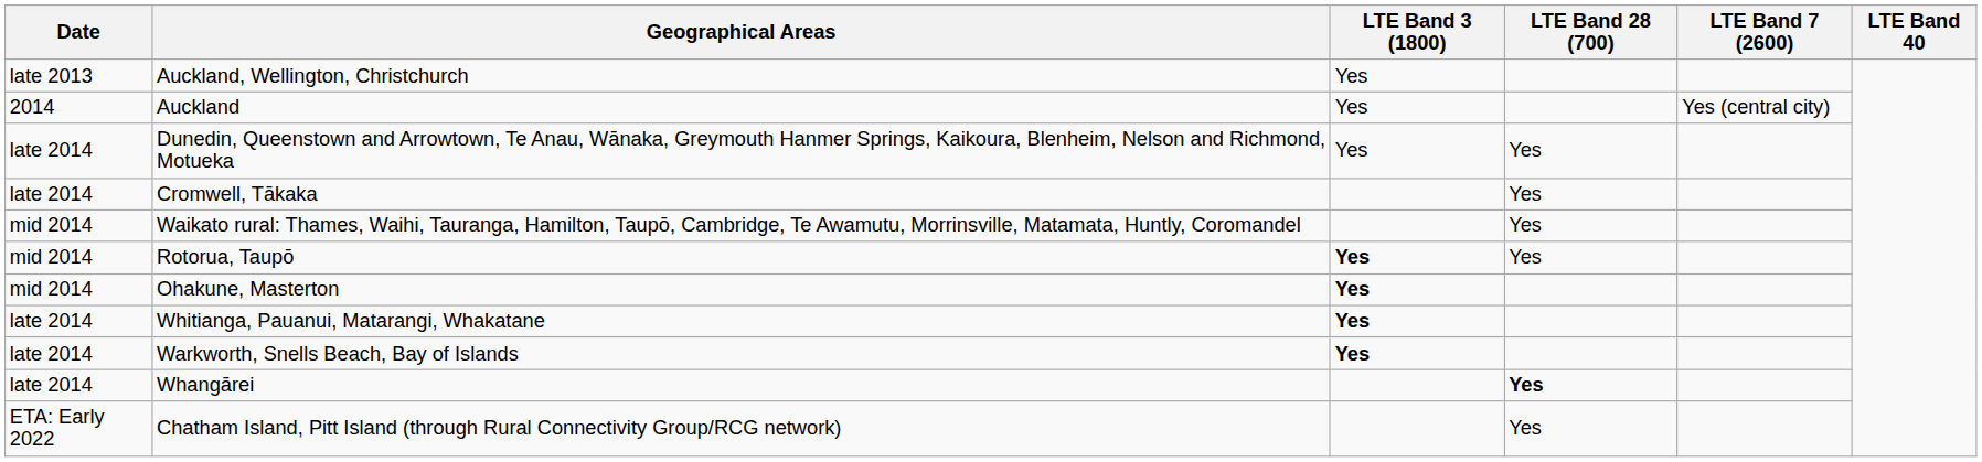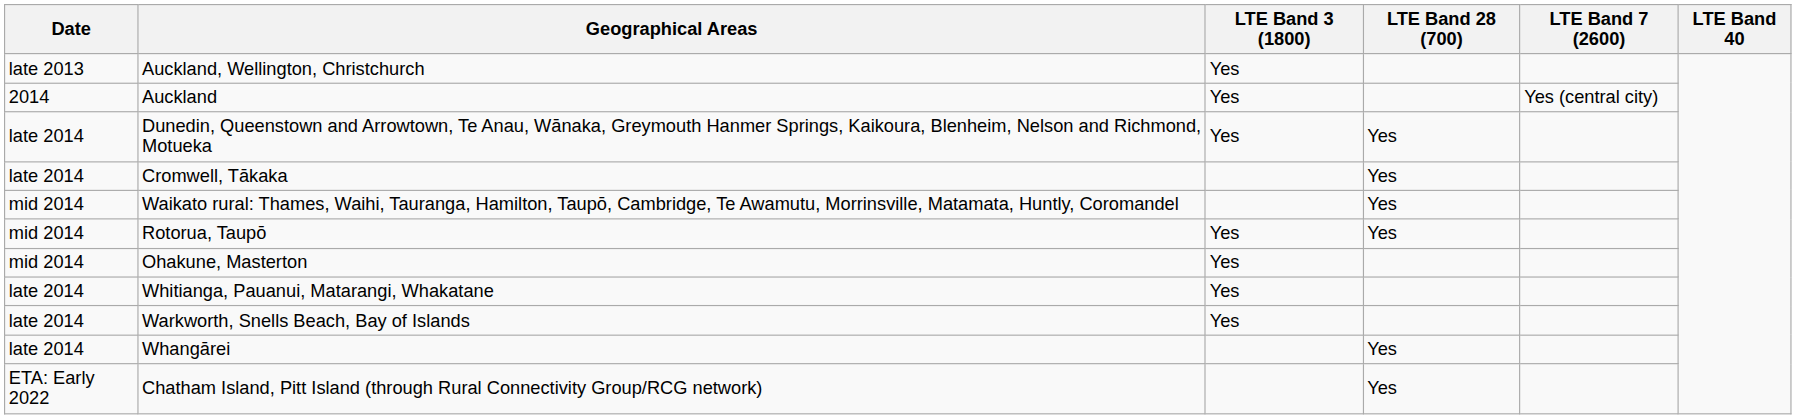Rotorua, Taupō | LTE Band 3 (1800): bold -> normal
Ohakune, Masterton | LTE Band 3 (1800): bold -> normal
Whitianga, Pauanui, Matarangi, Whakatane | LTE Band 3 (1800): bold -> normal
Warkworth, Snells Beach, Bay of Islands | LTE Band 3 (1800): bold -> normal
Whangārei | LTE Band 28 (700): bold -> normal
